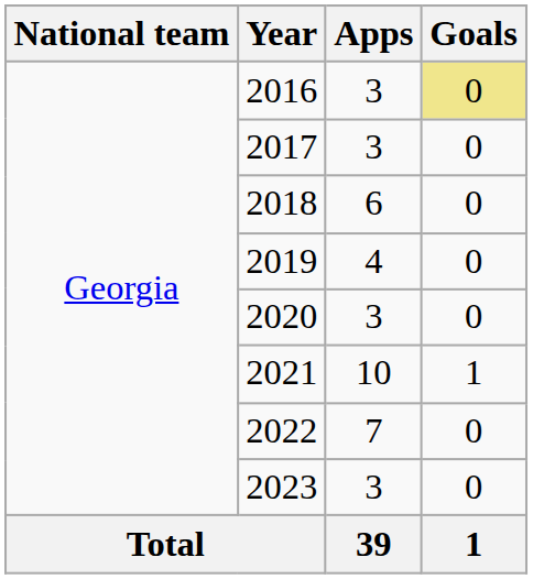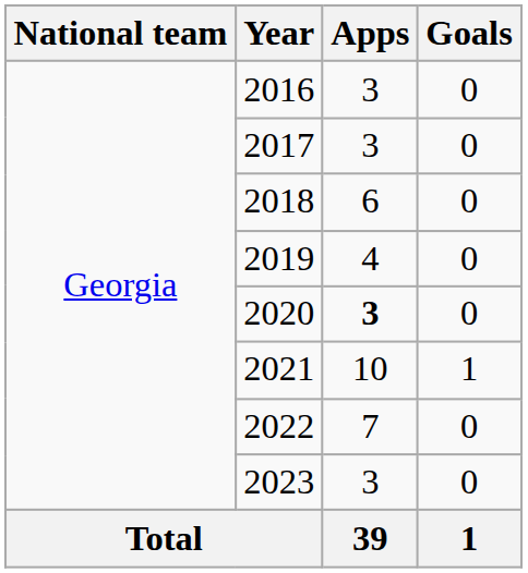2016 | Goals: khaki background -> no background
2020 | Apps: normal -> bold
